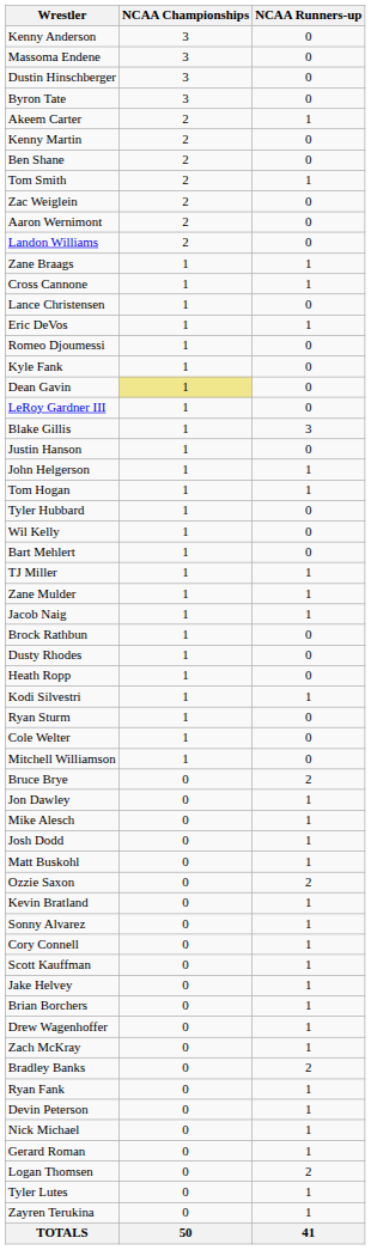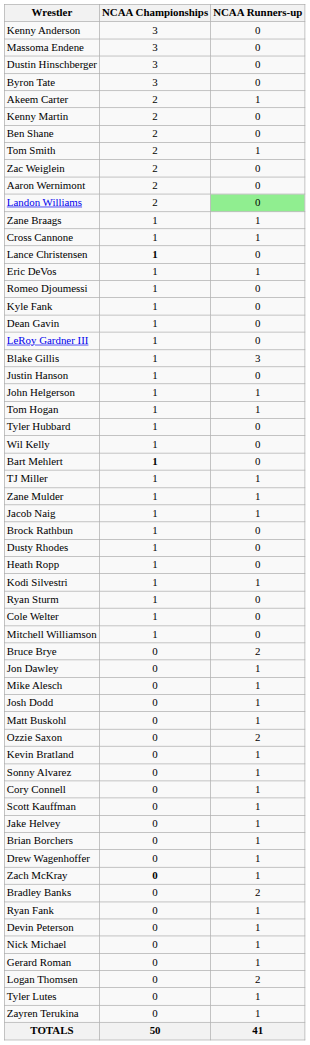Landon Williams | NCAA Runners-up: no background -> lightgreen background
Lance Christensen | NCAA Championships: normal -> bold
Dean Gavin | NCAA Championships: khaki background -> no background
Bart Mehlert | NCAA Championships: normal -> bold
Zach McKray | NCAA Championships: normal -> bold
